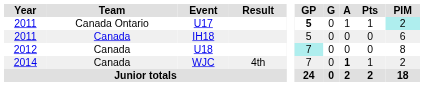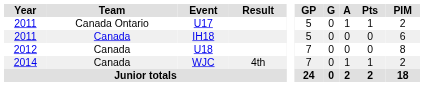U17 | GP: bold -> normal
U17 | PIM: paleturquoise background -> no background
U18 | GP: paleturquoise background -> no background
WJC | A: bold -> normal
